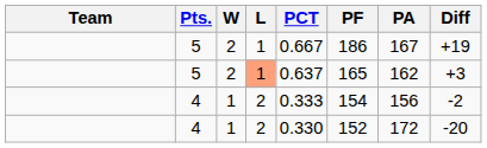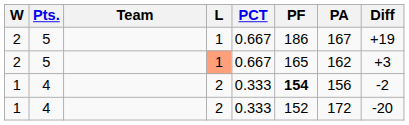columns swapped: Team <-> W
row 3 | PCT: 0.637 -> 0.667
row 4 | PF: normal -> bold
row 5 | PCT: 0.330 -> 0.333
